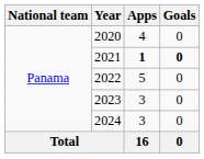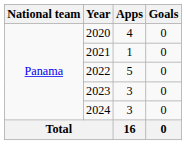2021 | Apps: bold -> normal
2021 | Goals: bold -> normal
